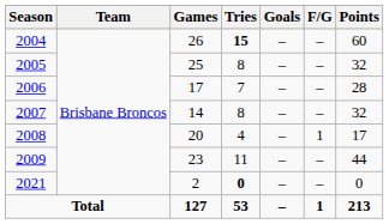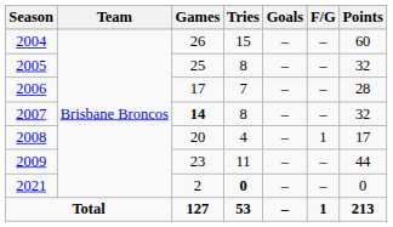2004 | Tries: bold -> normal
2007 | Games: normal -> bold
